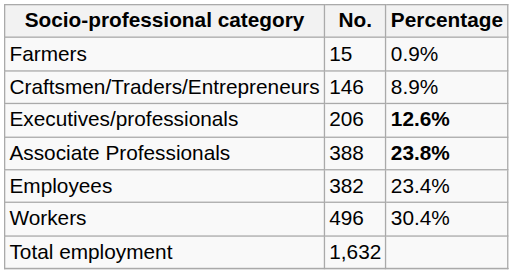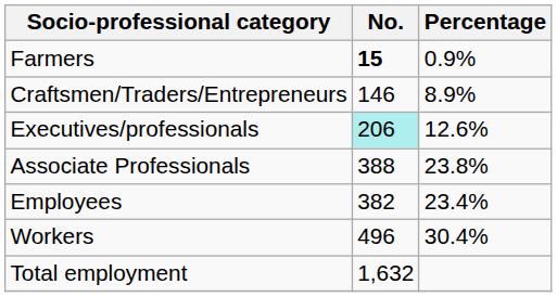Farmers | No.: normal -> bold
Executives/professionals | No.: no background -> paleturquoise background
Executives/professionals | Percentage: bold -> normal
Associate Professionals | Percentage: bold -> normal
